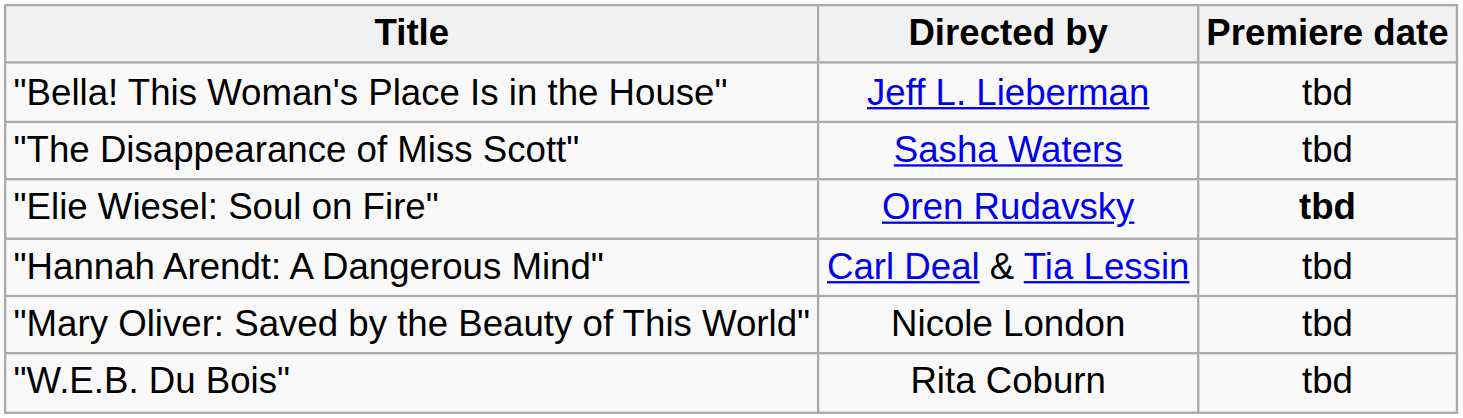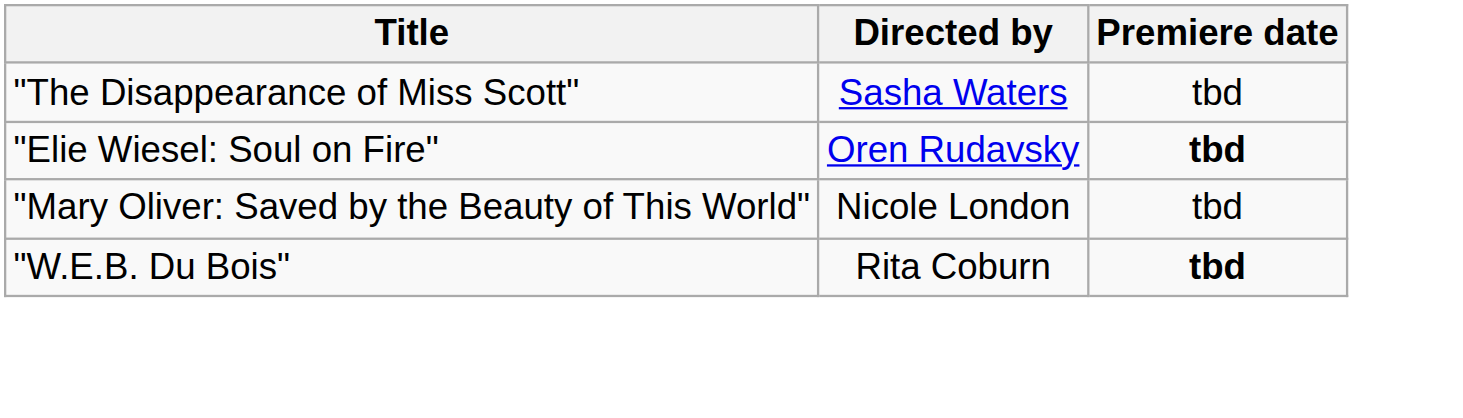- row: "Bella! This Woman's Place Is in the House" | Jeff L. Lieberman | tbd
- row: "Hannah Arendt: A Dangerous Mind" | Carl Deal & Tia Lessin | tbd
"W.E.B. Du Bois" | Premiere date: normal -> bold
